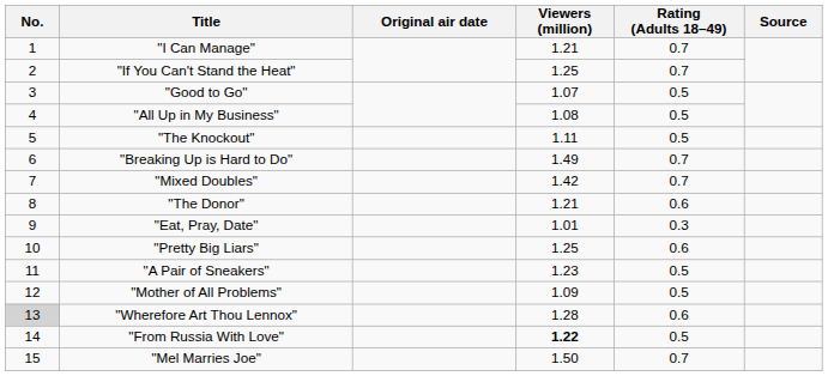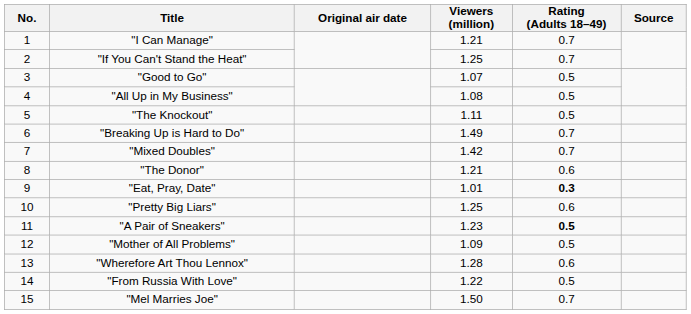"Eat, Pray, Date" | Rating (Adults 18–49): normal -> bold
"A Pair of Sneakers" | Rating (Adults 18–49): normal -> bold
"Wherefore Art Thou Lennox" | No.: lightgrey background -> no background
"From Russia With Love" | Viewers (million): bold -> normal
